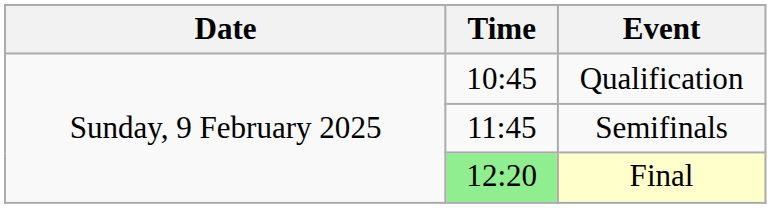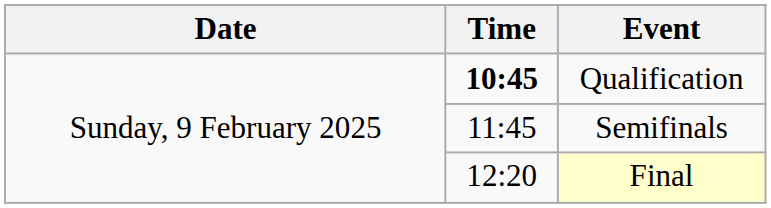Qualification | Time: normal -> bold
Final | Time: lightgreen background -> no background
